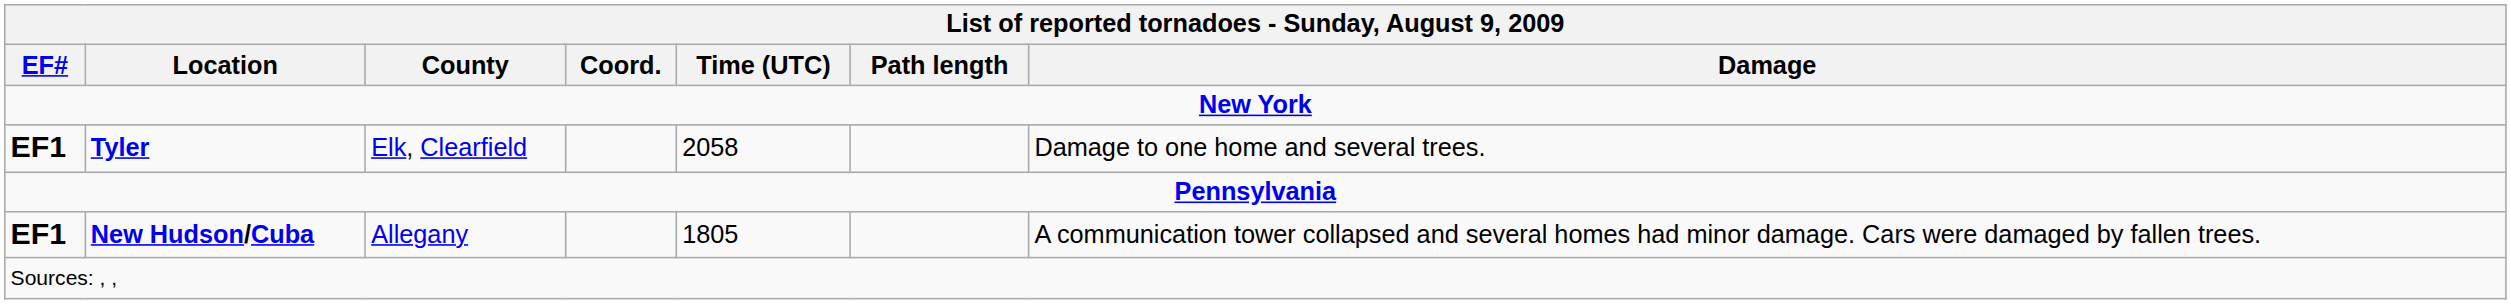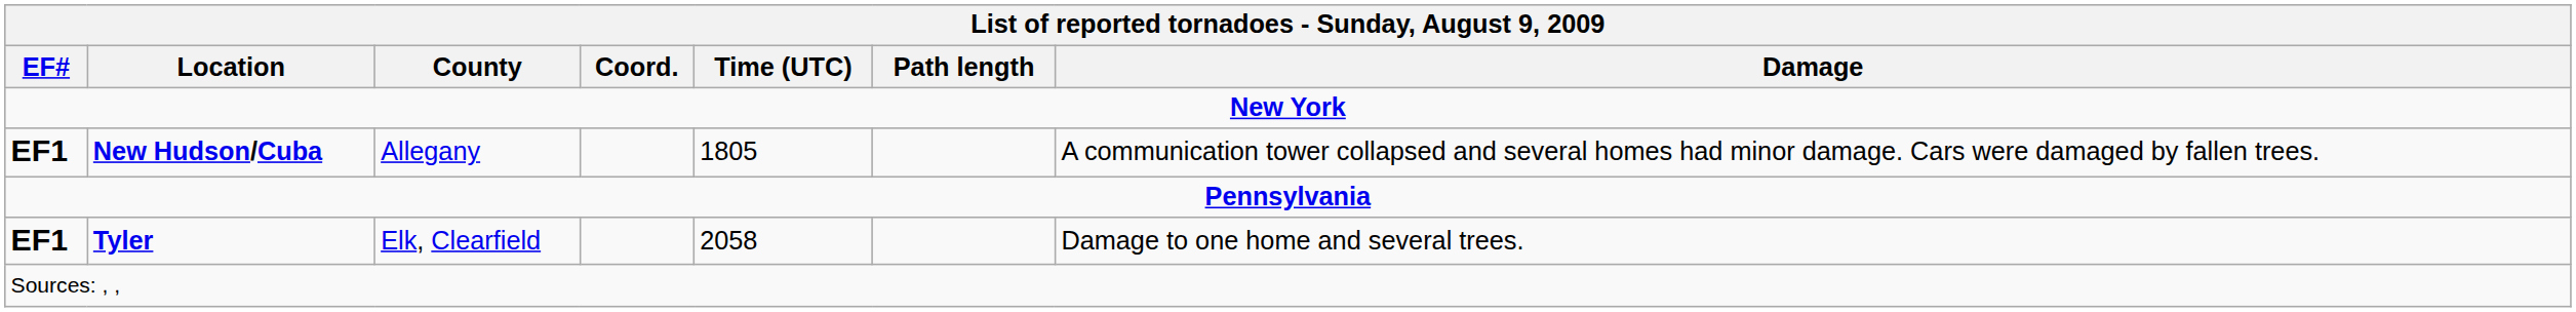rows swapped: New Hudson/Cuba <-> Tyler
